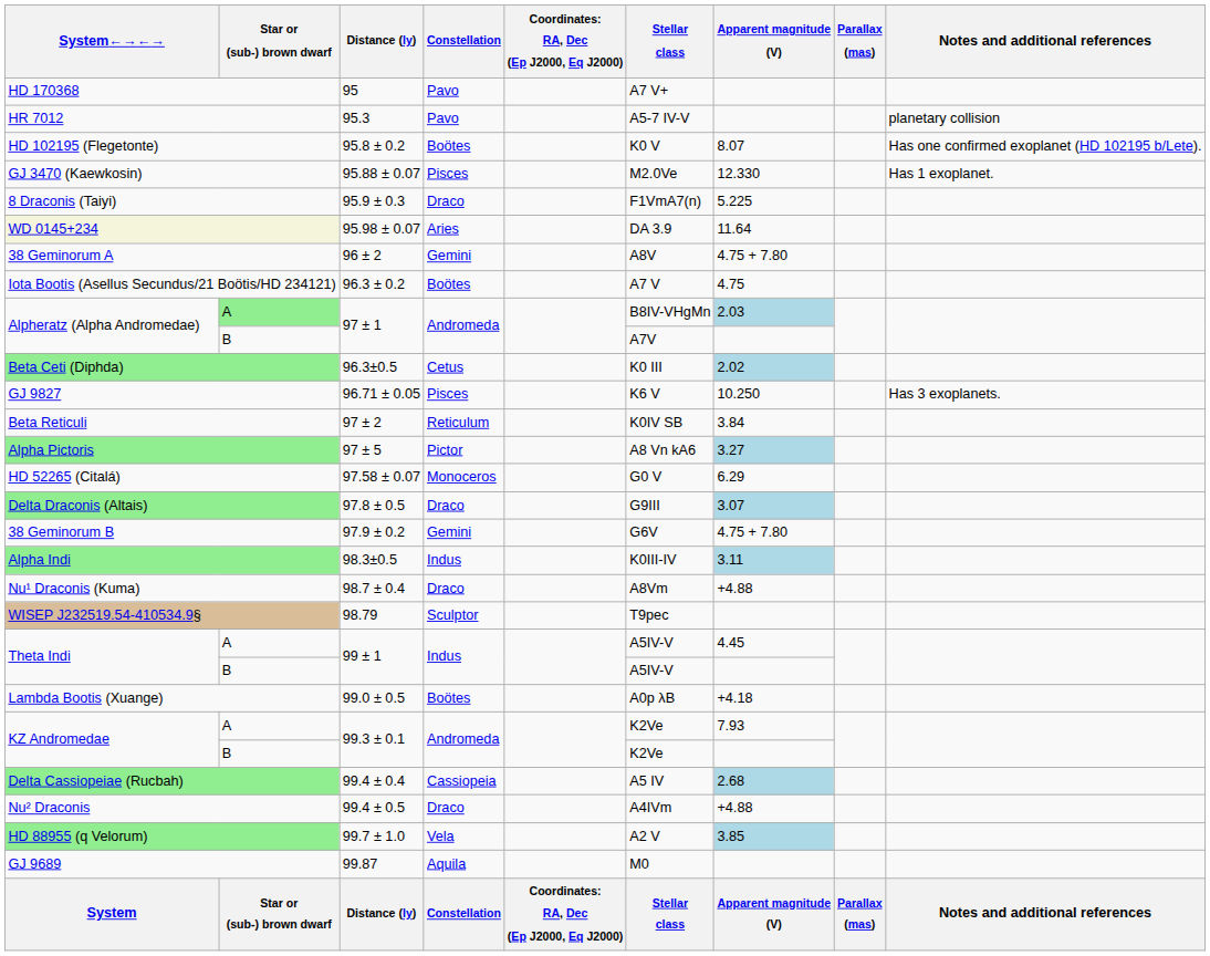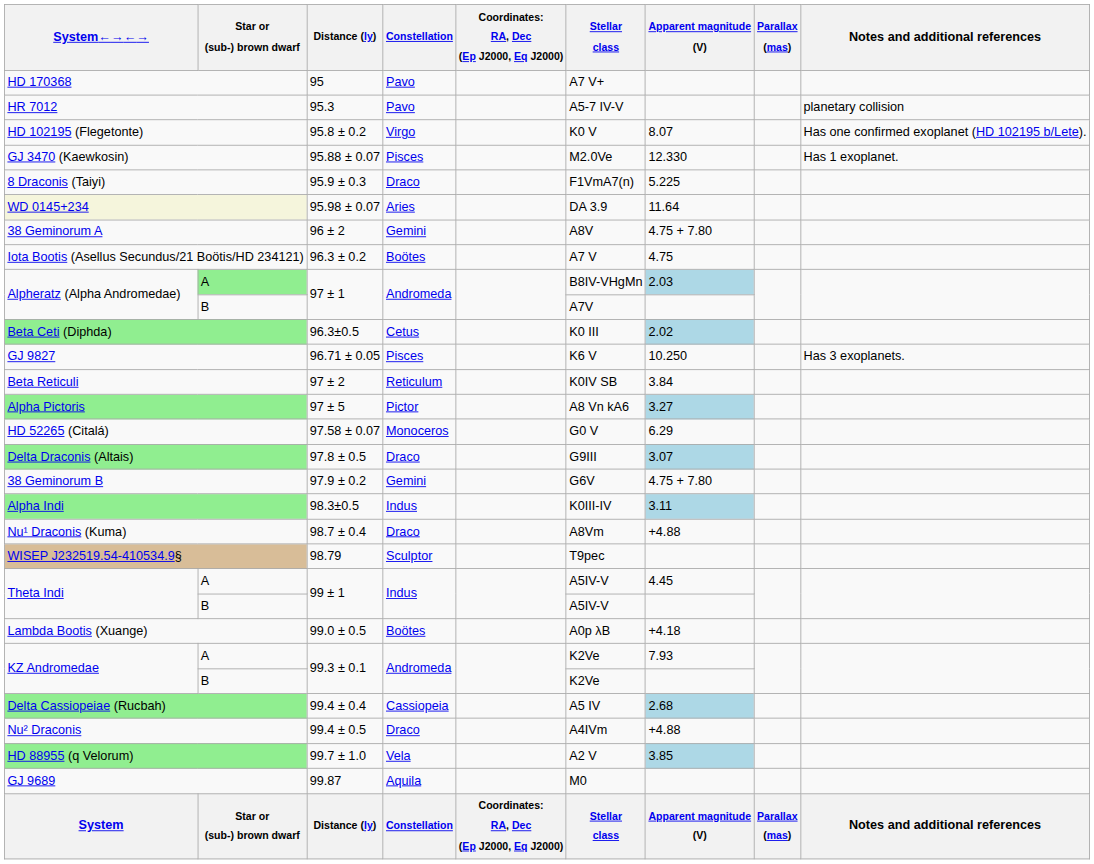HD 102195 (Flegetonte) | Constellation: Boötes -> Virgo
